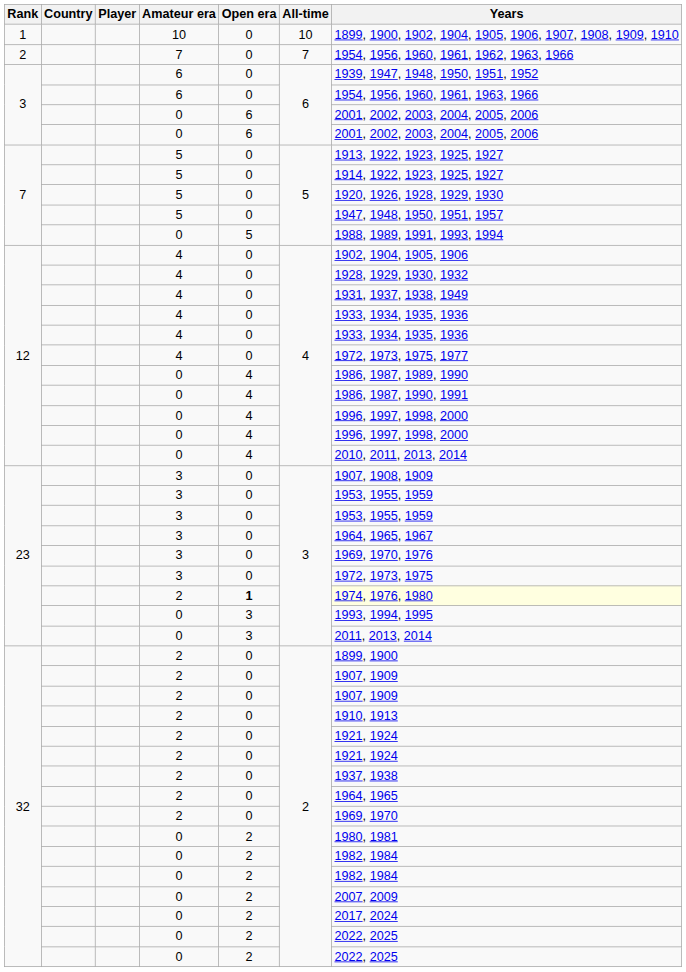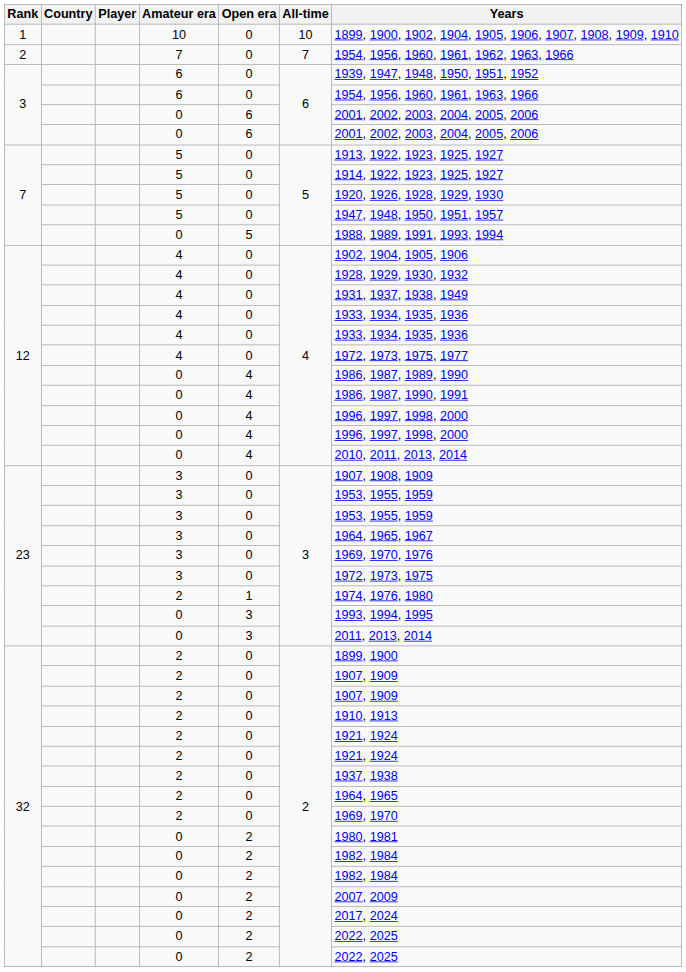23 / 2 | Open era: bold -> normal
23 / 2 | Years: lightyellow background -> no background
